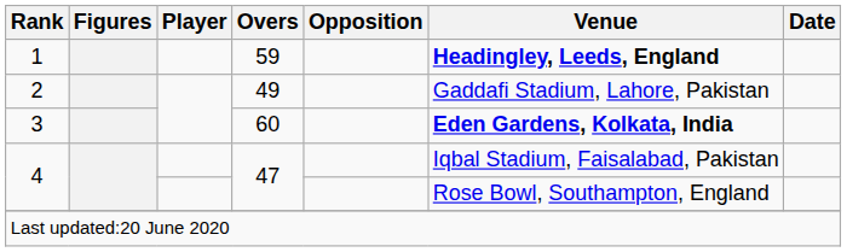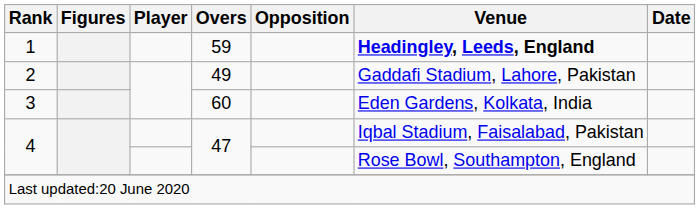3 | Venue: bold -> normal
